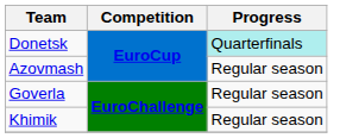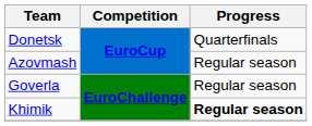Donetsk | Progress: paleturquoise background -> no background
Khimik | Progress: normal -> bold
